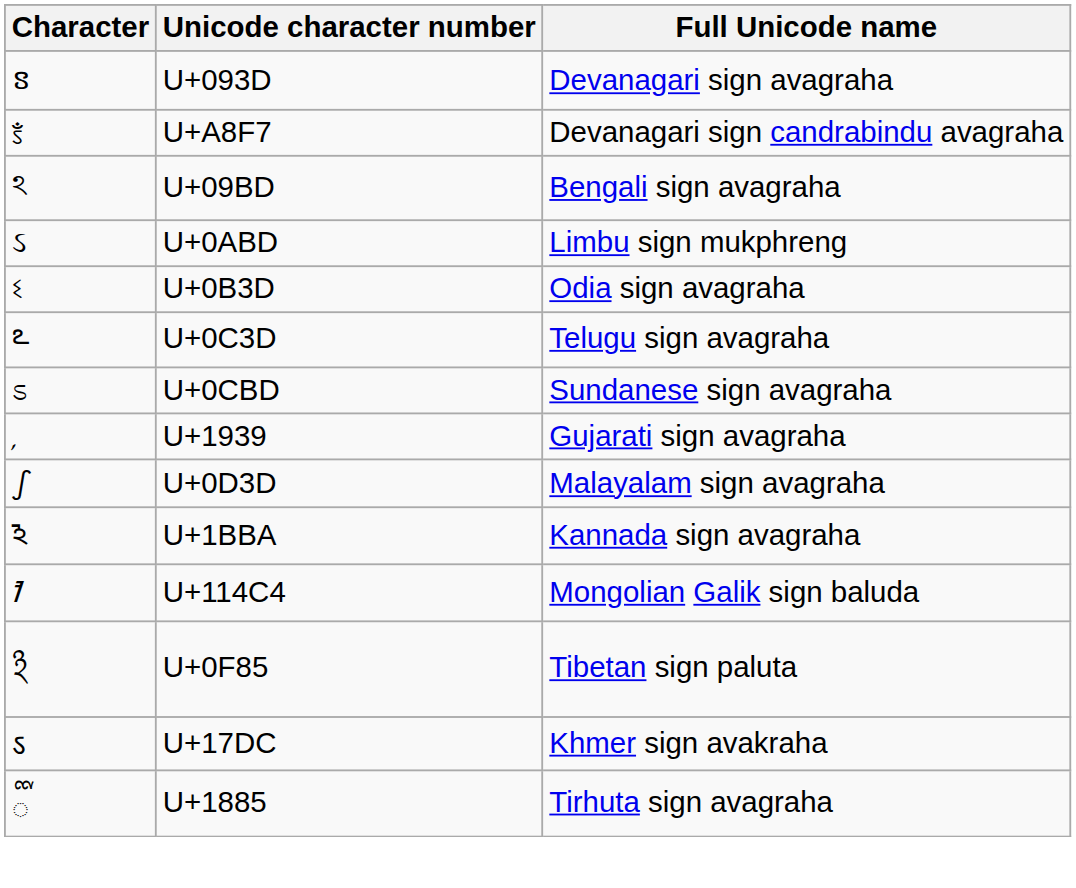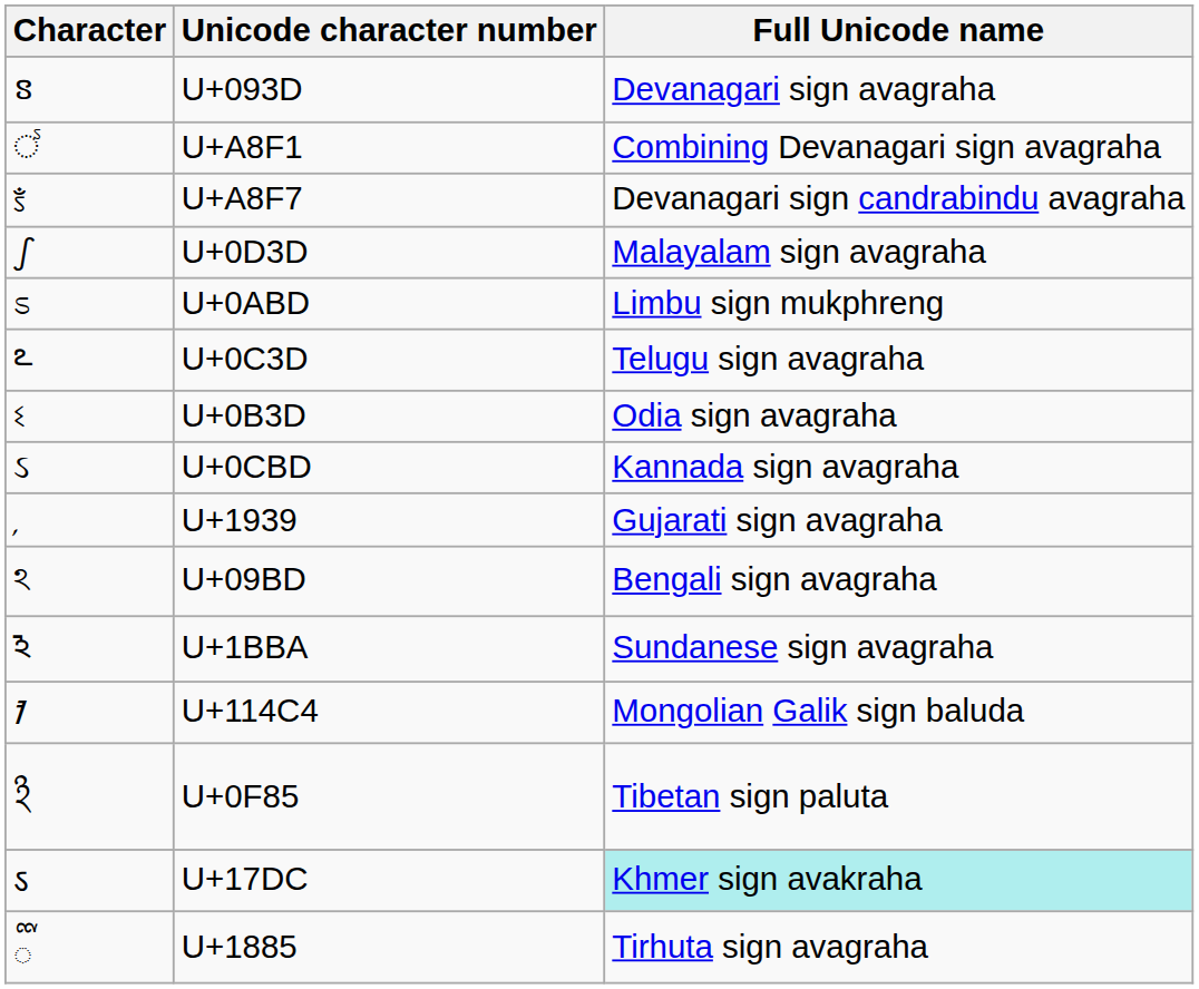+ row: ꣱ | U+A8F1 | Combining Devanagari sign avagraha
rows swapped: U+09BD <-> U+0D3D
U+0ABD | Character: ઽ -> ಽ
rows swapped: U+0B3D <-> U+0C3D
U+0CBD | Character: ಽ -> ઽ
U+0CBD | Full Unicode name: Sundanese sign avagraha -> Kannada sign avagraha
U+1BBA | Full Unicode name: Kannada sign avagraha -> Sundanese sign avagraha
U+17DC | Full Unicode name: no background -> paleturquoise background
